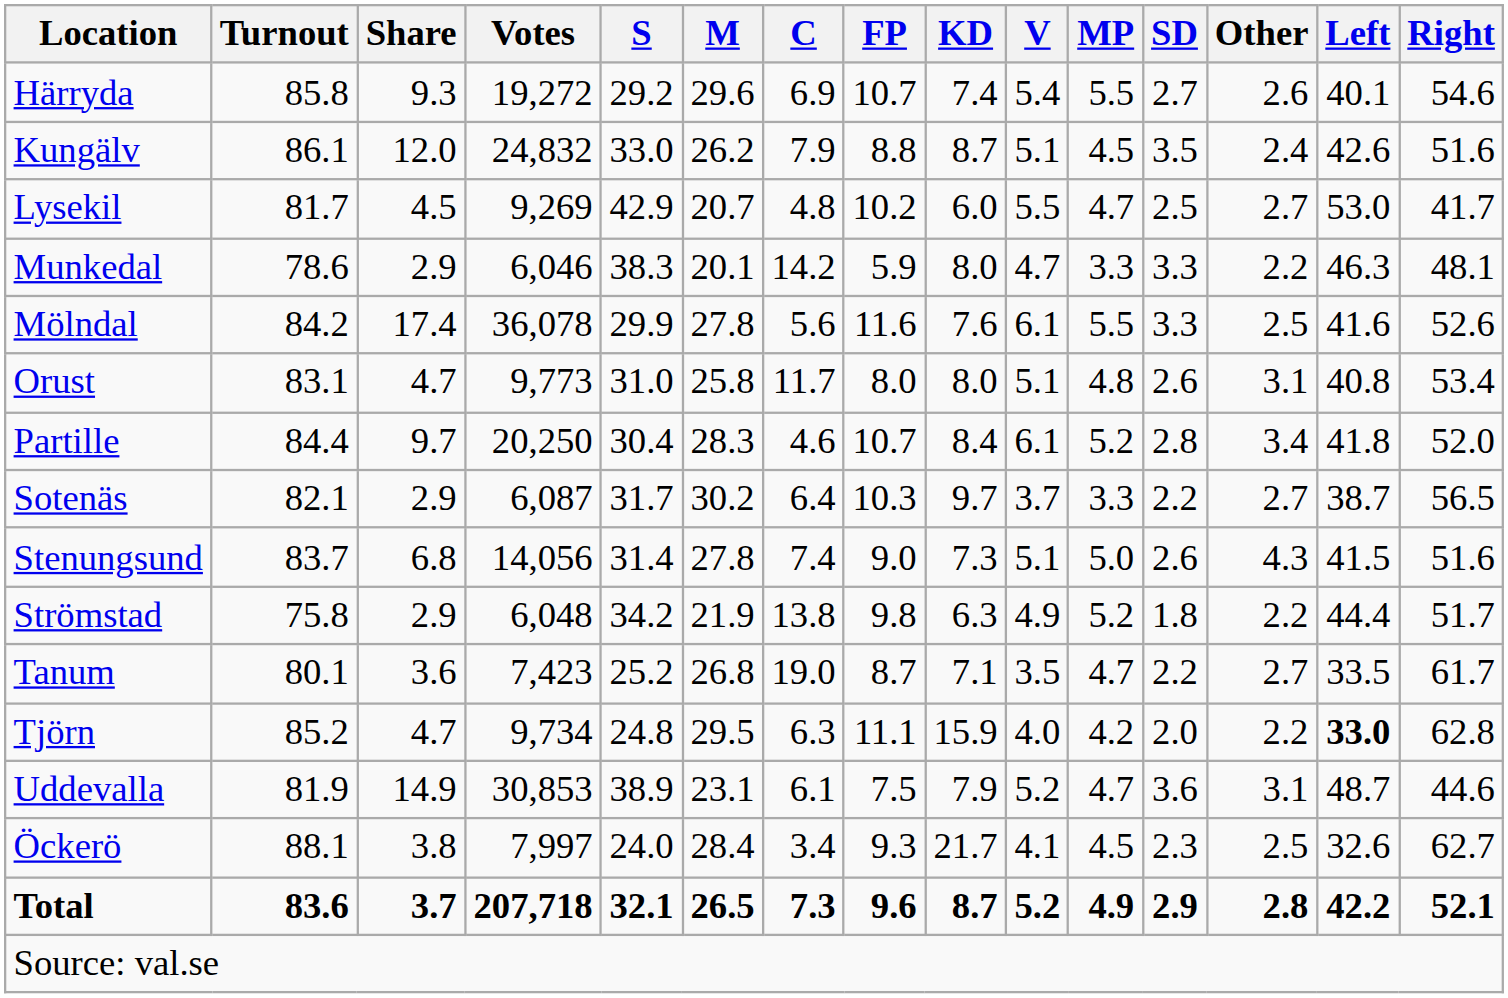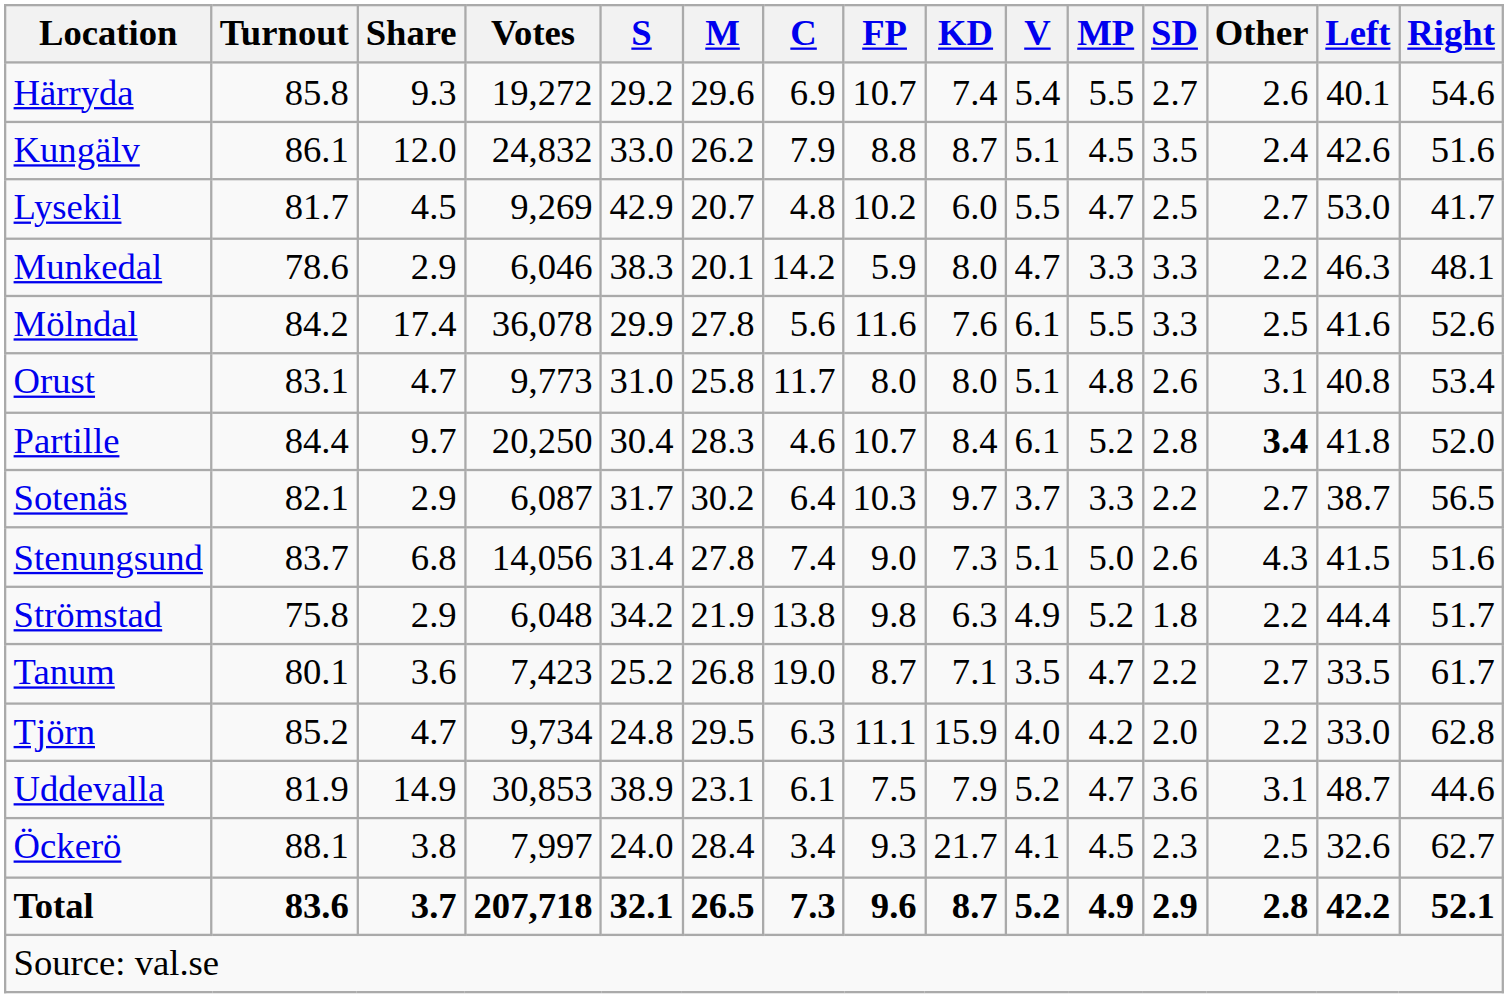Partille | Other: normal -> bold
Tjörn | Left: bold -> normal
